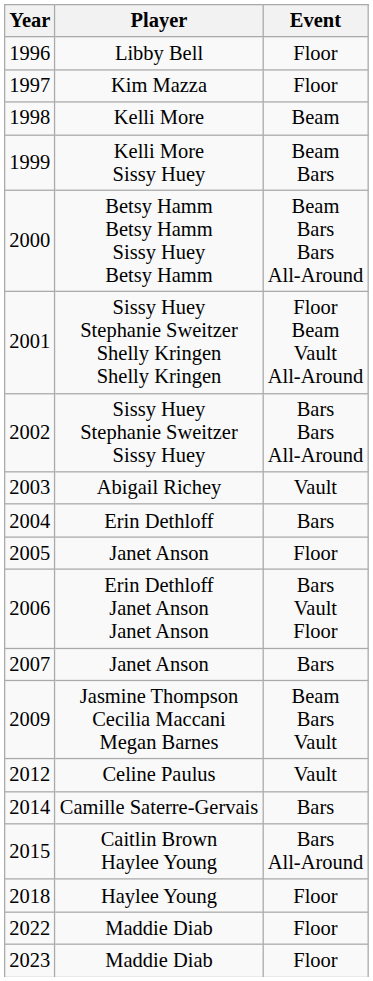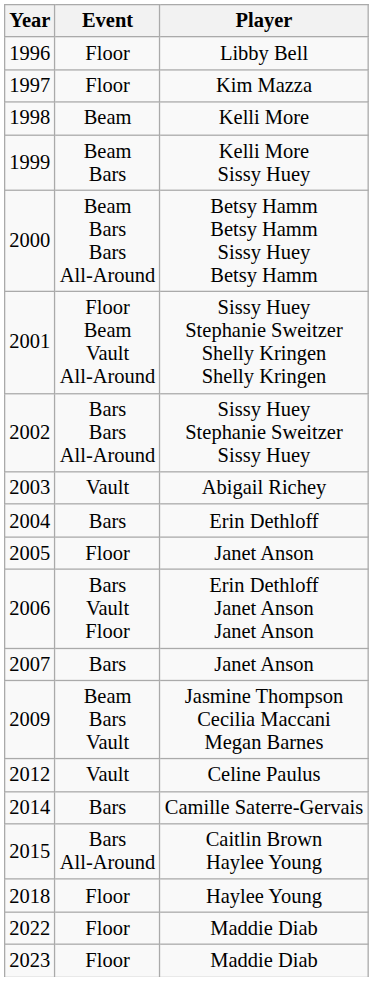columns swapped: Player <-> Event
